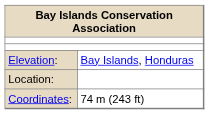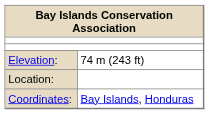row 4 | column 2: Bay Islands, Honduras -> 74 m (243 ft)
row 6 | column 2: 74 m (243 ft) -> Bay Islands, Honduras
